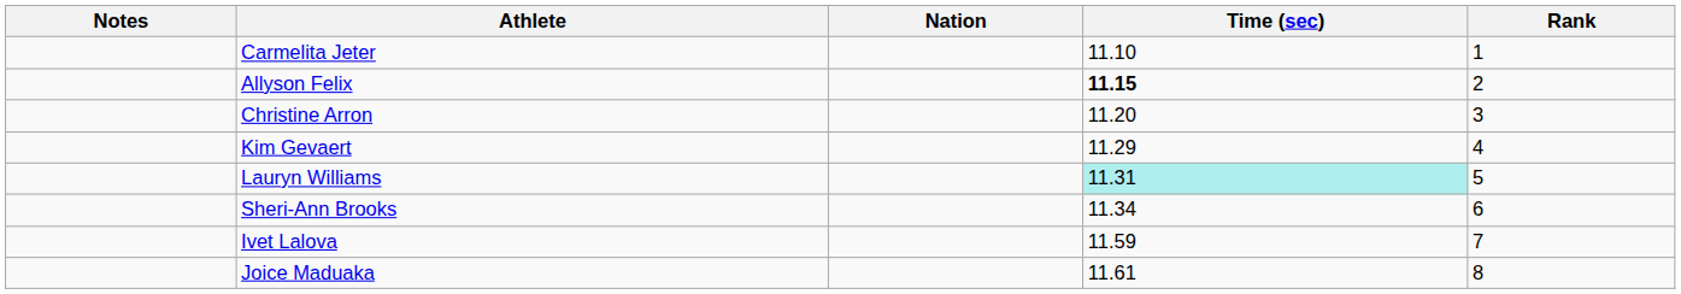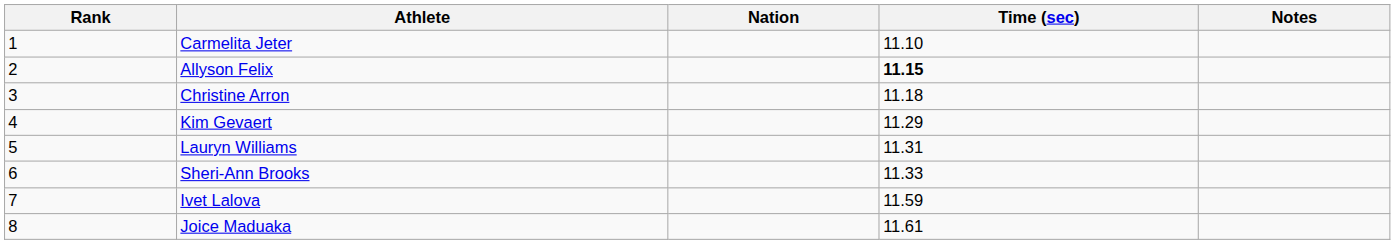columns swapped: Rank <-> Notes
Christine Arron | Time (sec): 11.20 -> 11.18
Lauryn Williams | Time (sec): paleturquoise background -> no background
Sheri-Ann Brooks | Time (sec): 11.34 -> 11.33
